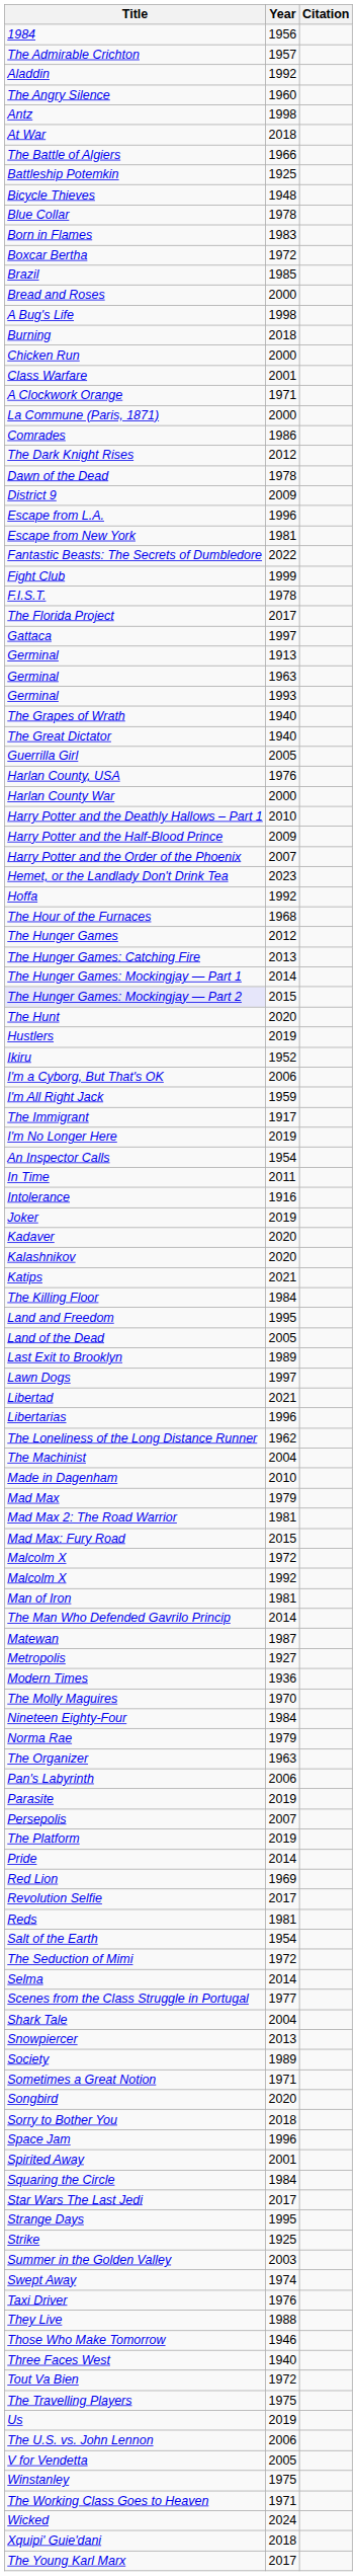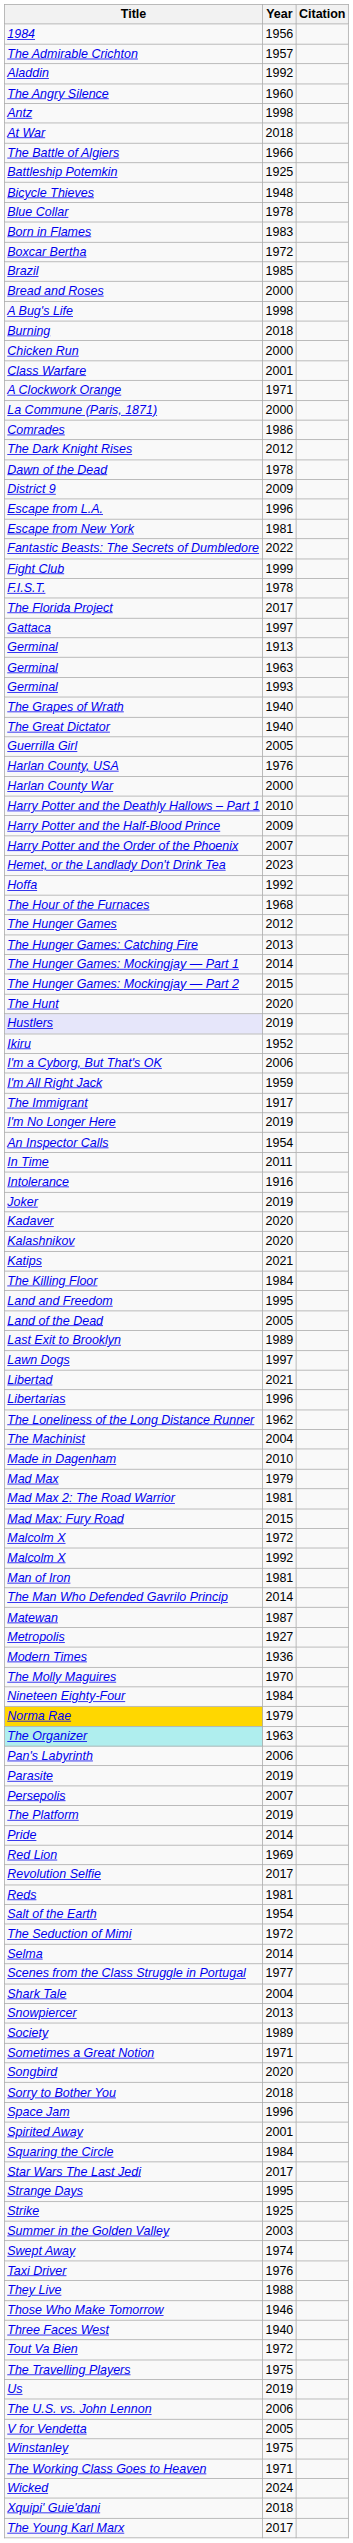The Hunger Games: Mockingjay — Part 2 | Title: lavender background -> no background
Hustlers | Title: no background -> lavender background
Norma Rae | Title: no background -> gold background
The Organizer | Title: no background -> paleturquoise background
